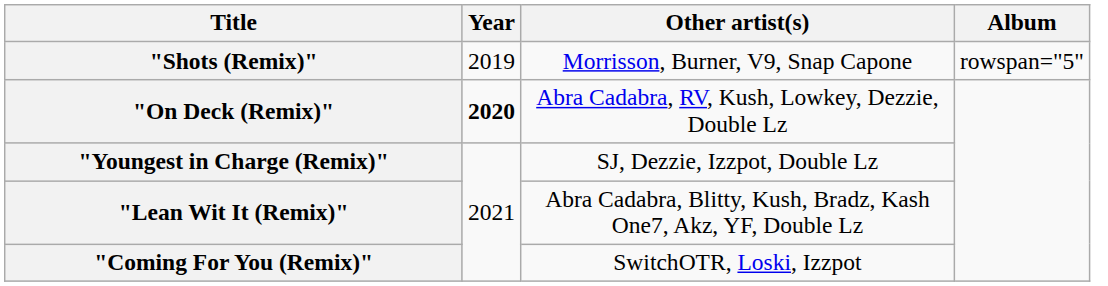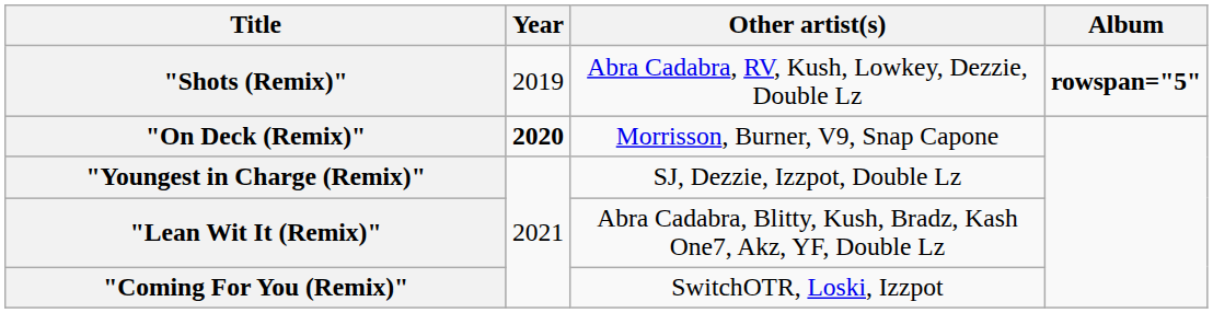"Shots (Remix)" | Other artist(s): Morrisson, Burner, V9, Snap Capone -> Abra Cadabra, RV, Kush, Lowkey, Dezzie, Double Lz
"Shots (Remix)" | Album: normal -> bold
"On Deck (Remix)" | Other artist(s): Abra Cadabra, RV, Kush, Lowkey, Dezzie, Double Lz -> Morrisson, Burner, V9, Snap Capone
